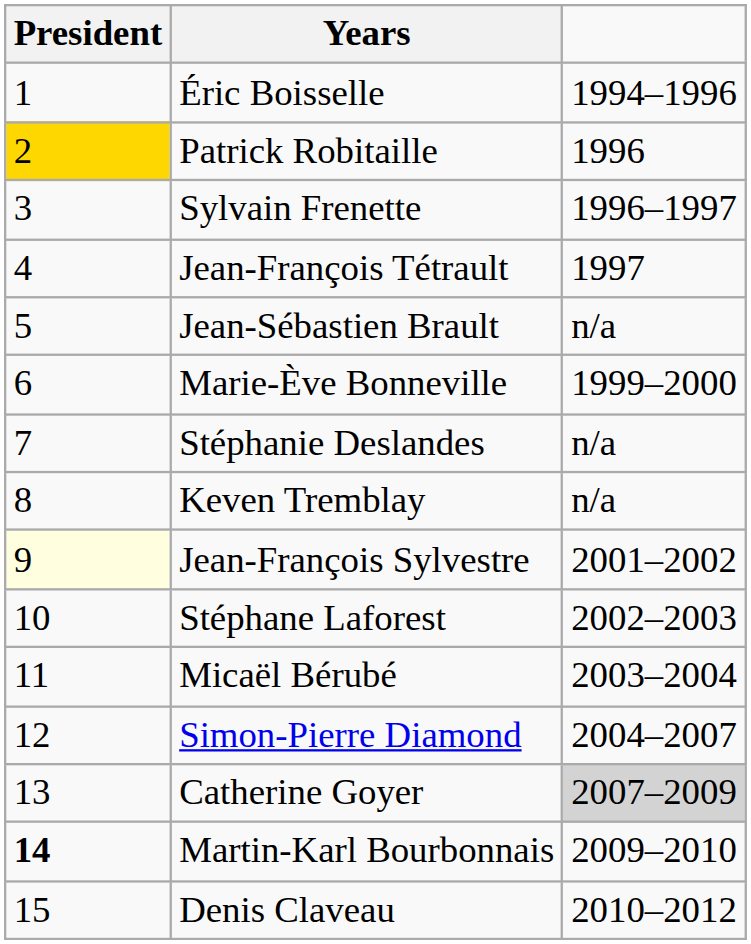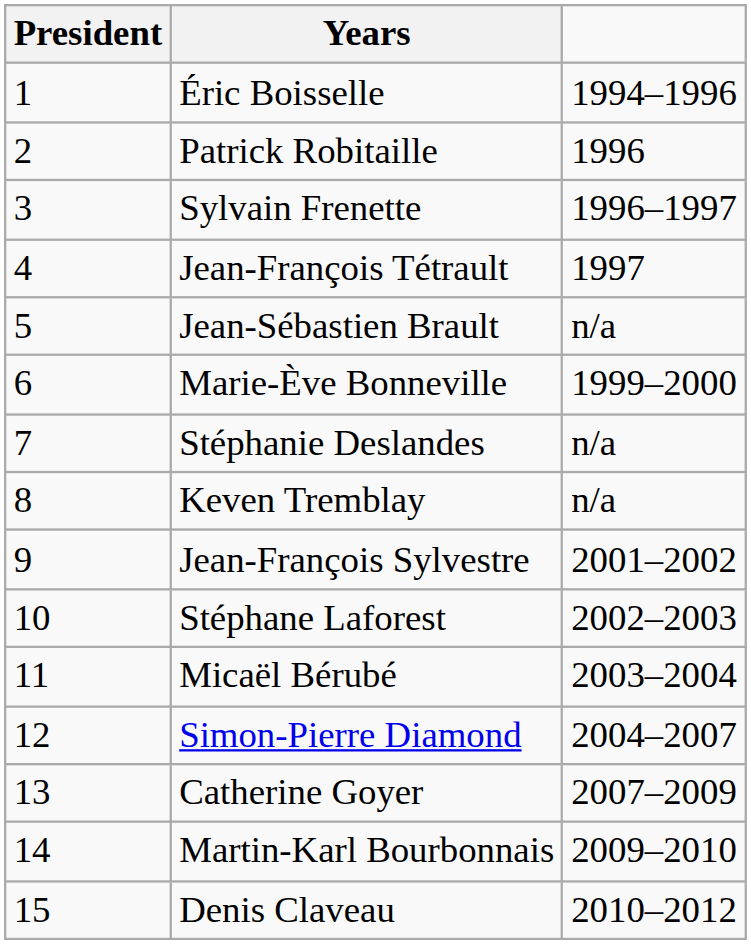Patrick Robitaille | President: gold background -> no background
Jean-François Sylvestre | President: lightyellow background -> no background
Catherine Goyer | column 3: lightgrey background -> no background
Martin-Karl Bourbonnais | President: bold -> normal
